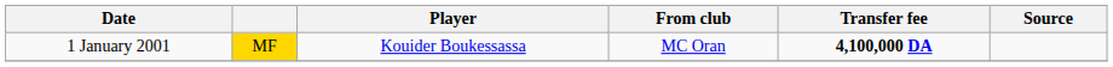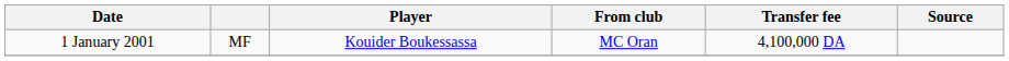1 January 2001 | column 2: gold background -> no background
1 January 2001 | Transfer fee: bold -> normal
